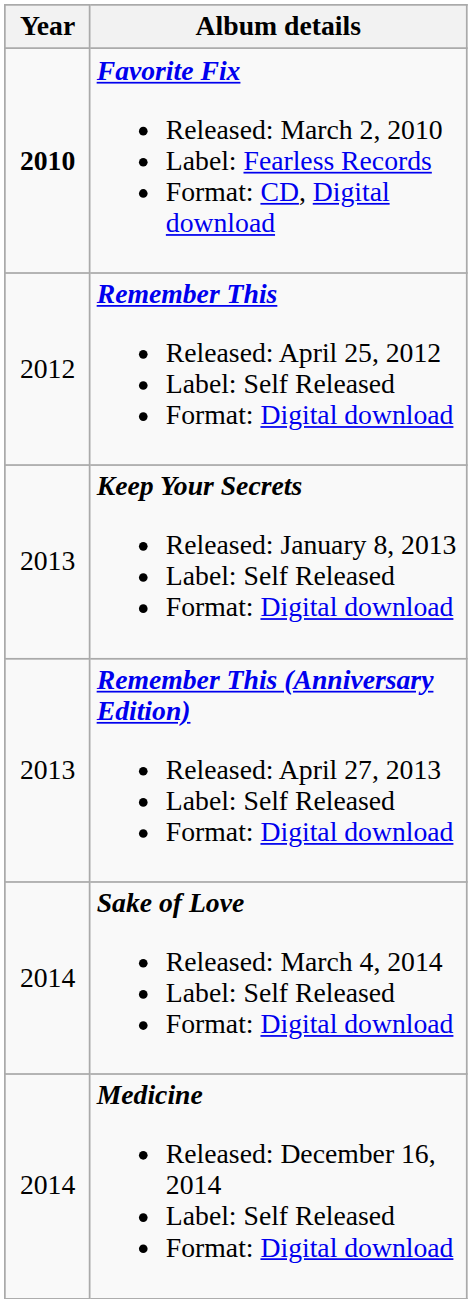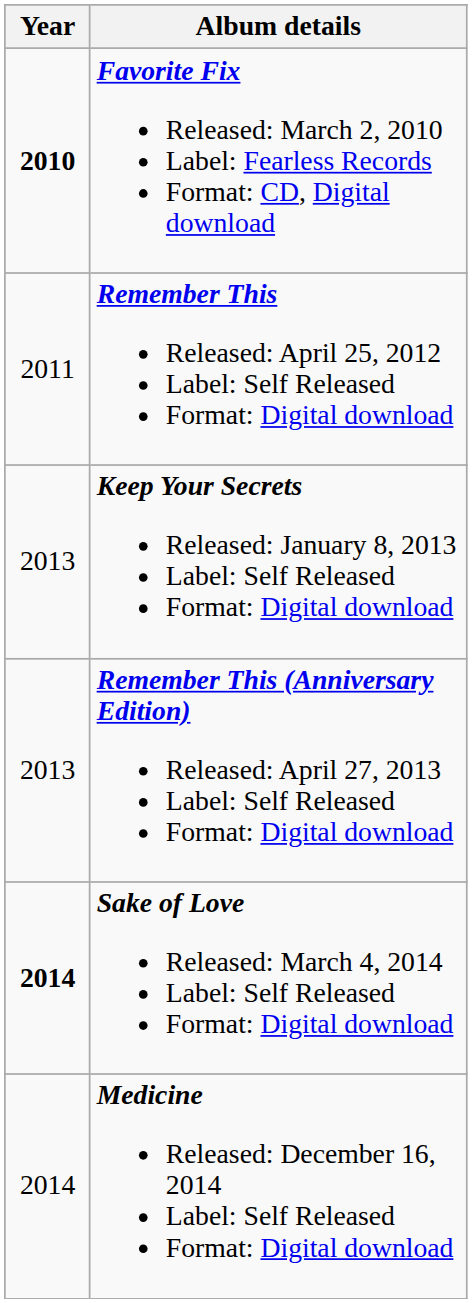row 3 | Year: 2012 -> 2011
row 6 | Year: normal -> bold
